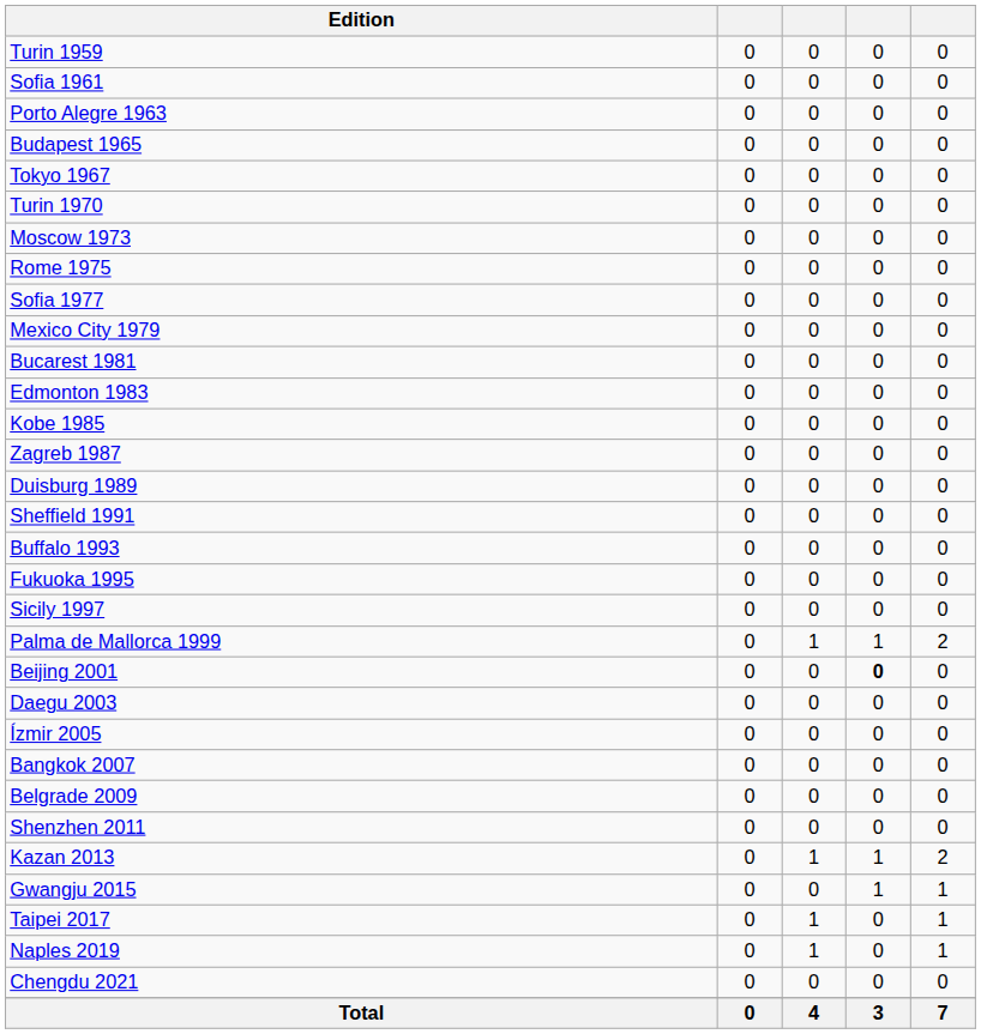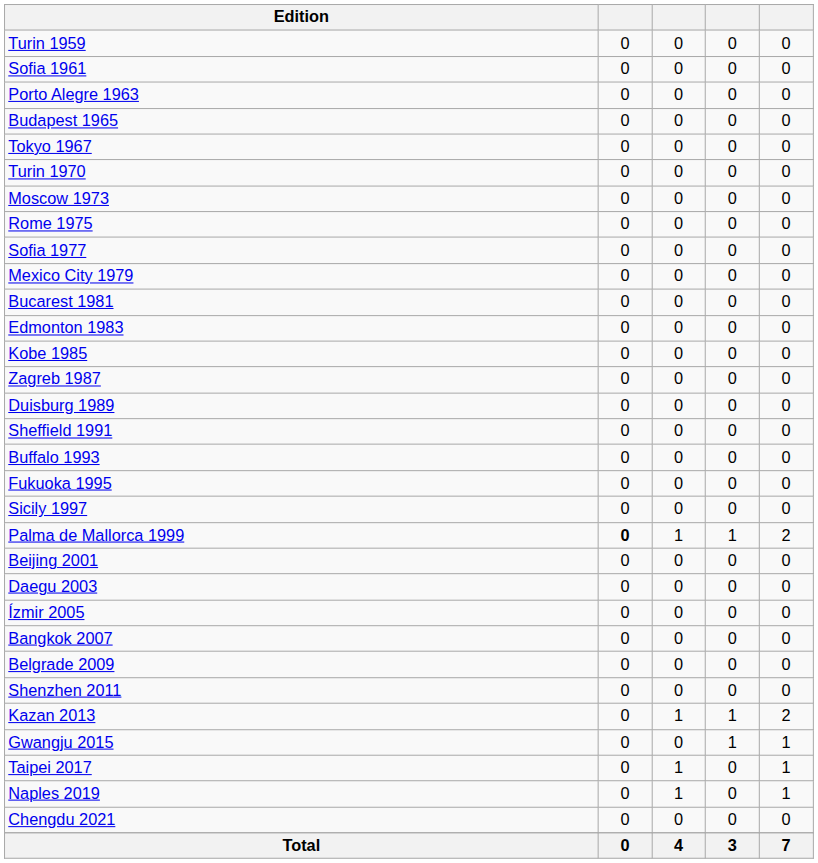Palma de Mallorca 1999 | column 2: normal -> bold
Beijing 2001 | column 4: bold -> normal
